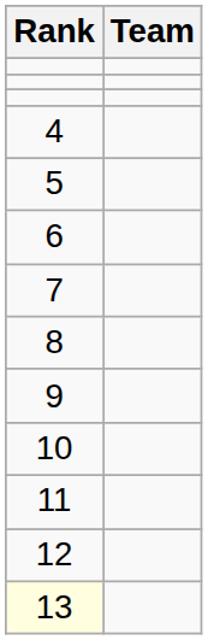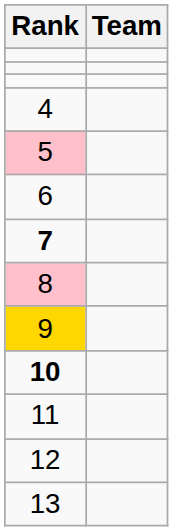row 6 | Rank: no background -> pink background
row 8 | Rank: normal -> bold
row 9 | Rank: no background -> pink background
row 10 | Rank: no background -> gold background
row 11 | Rank: normal -> bold
row 14 | Rank: lightyellow background -> no background
